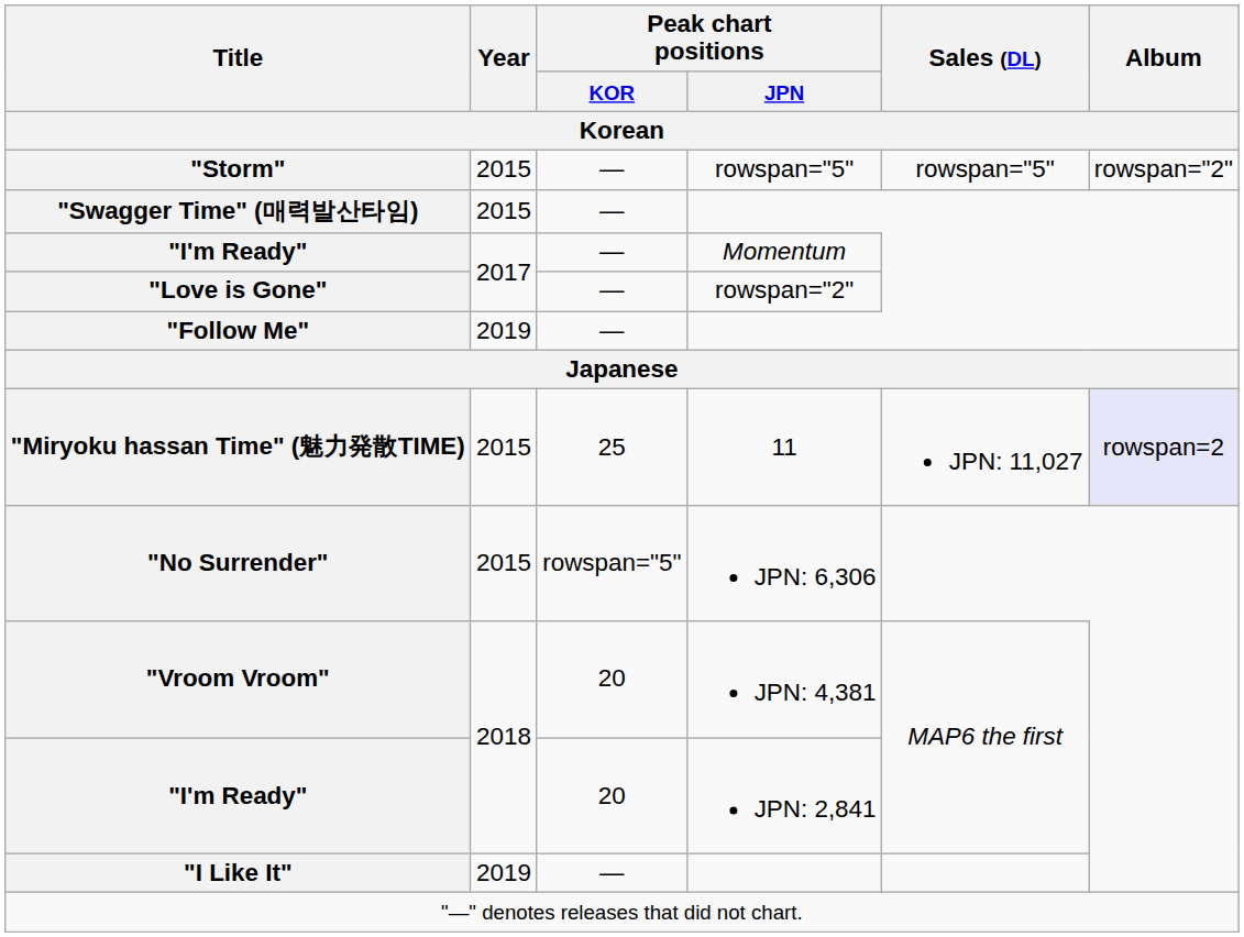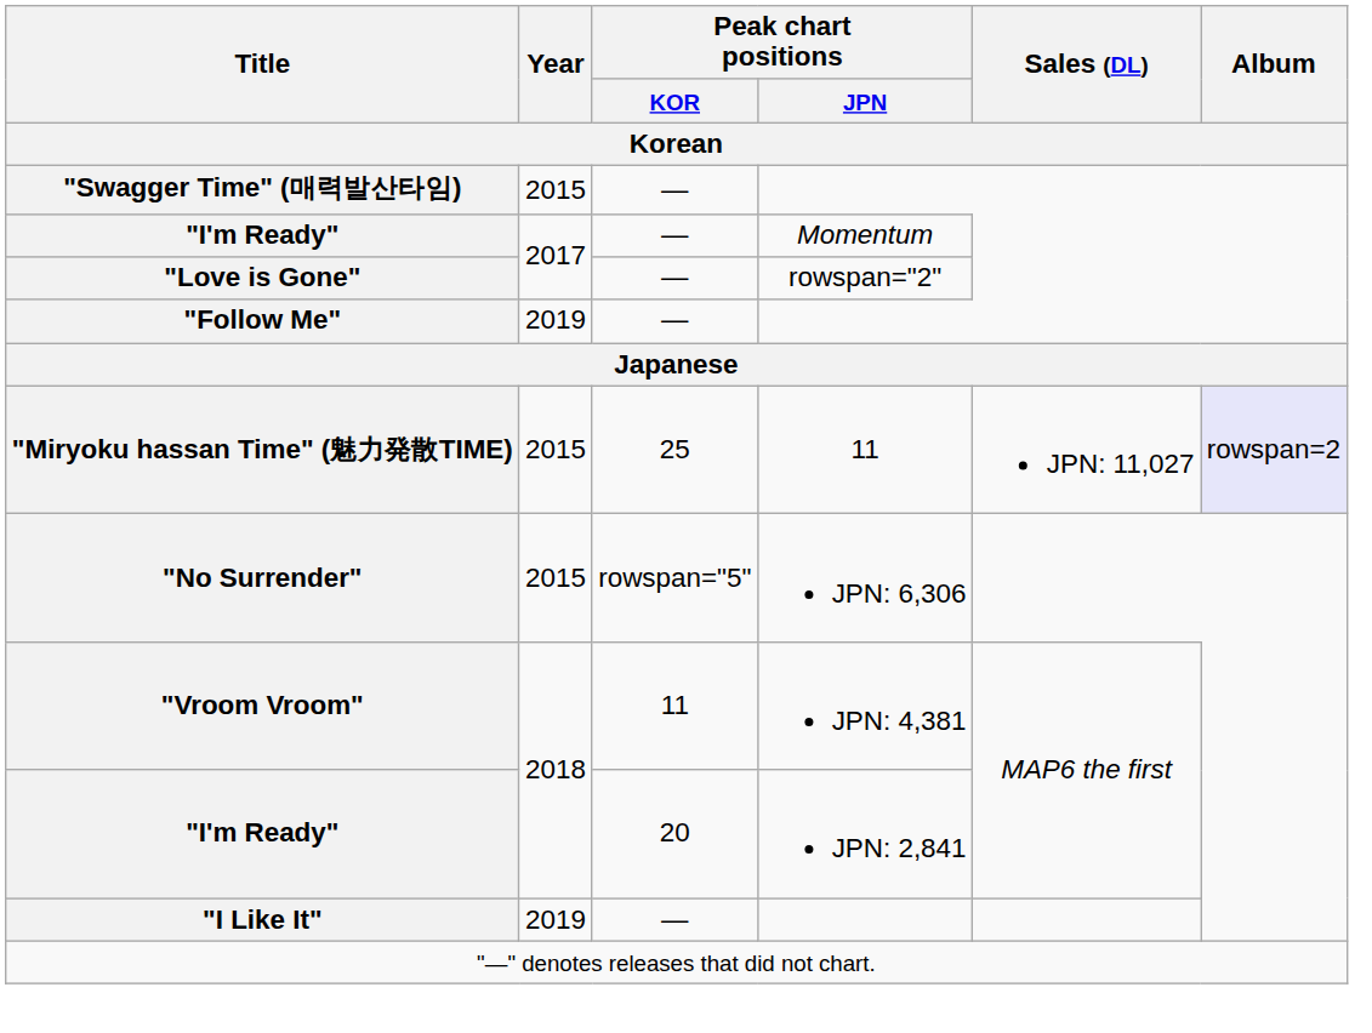- row: "Storm" | 2015 | — | rowspan="5" | rowspan="5" | rowspan="2"
"Vroom Vroom" | Peak chart positions / KOR: 20 -> 11
